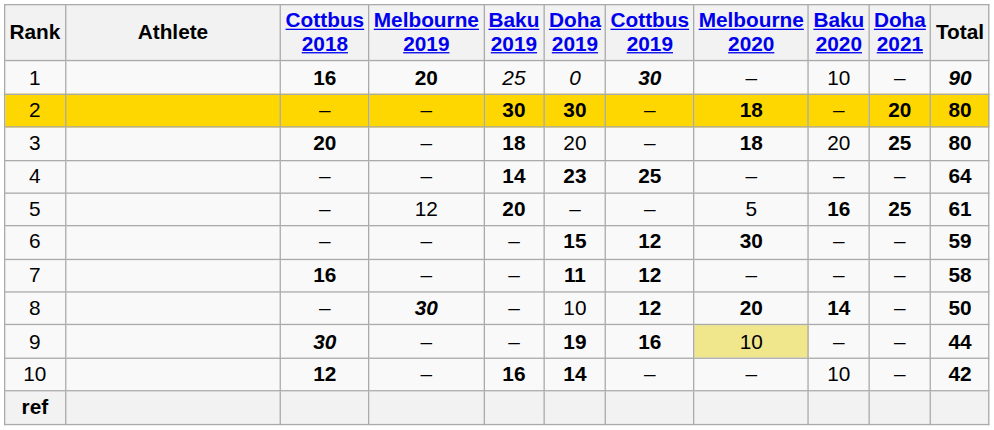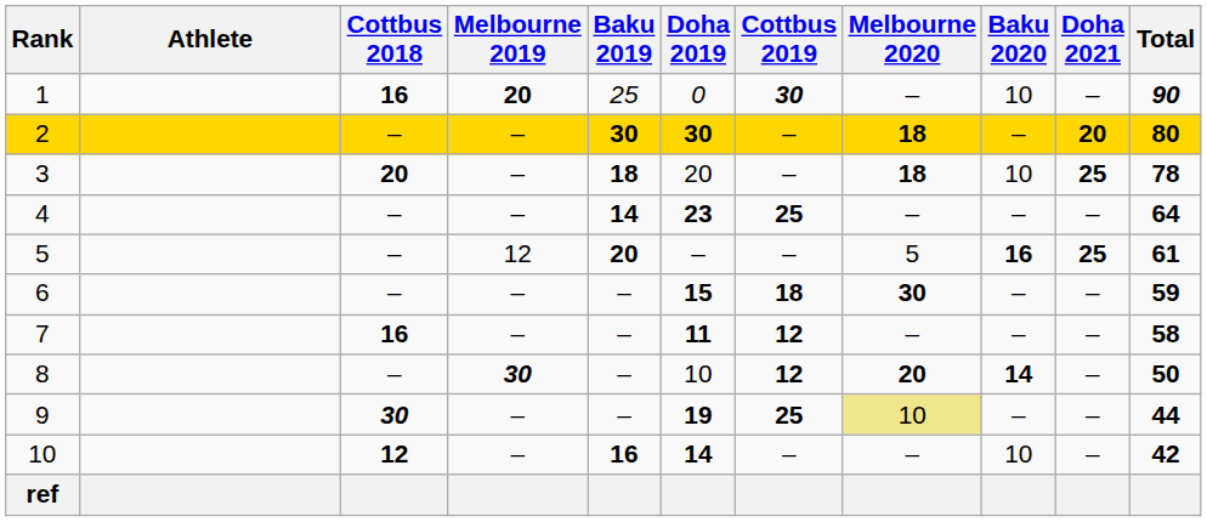3 | Baku 2020: 20 -> 10
3 | Total: 80 -> 78
6 | Cottbus 2019: 12 -> 18
9 | Cottbus 2019: 16 -> 25
